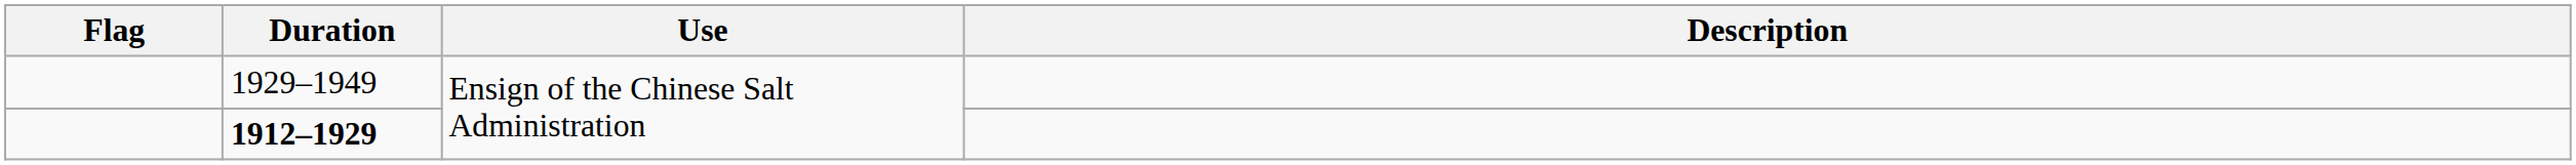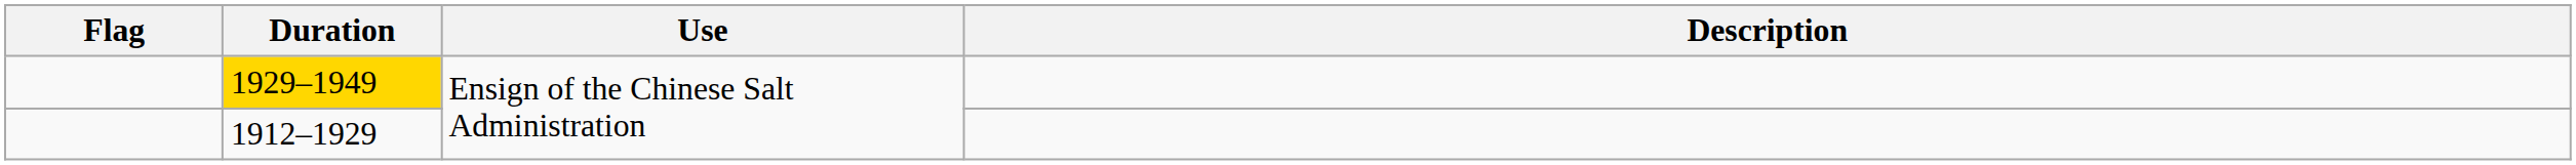1929–1949 | Duration: no background -> gold background
1912–1929 | Duration: bold -> normal
